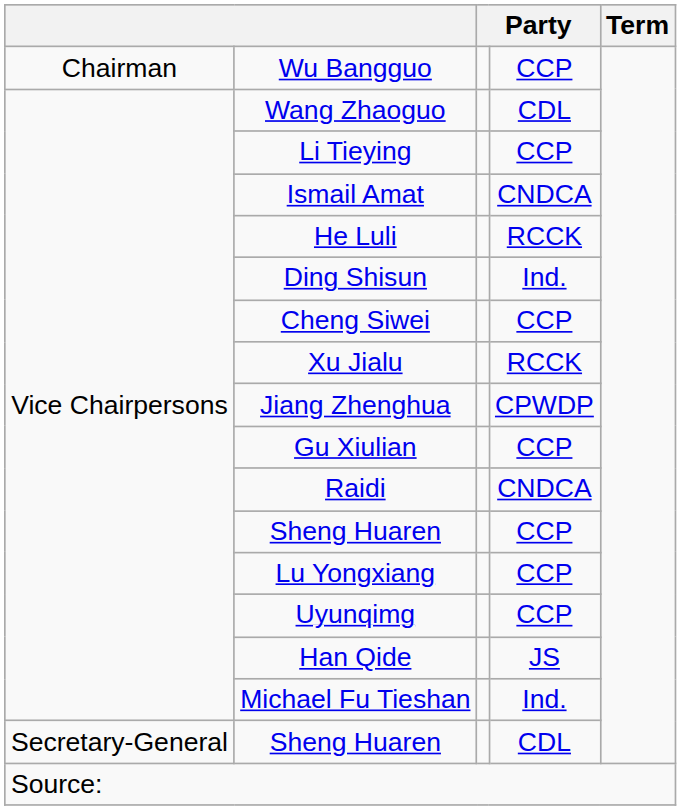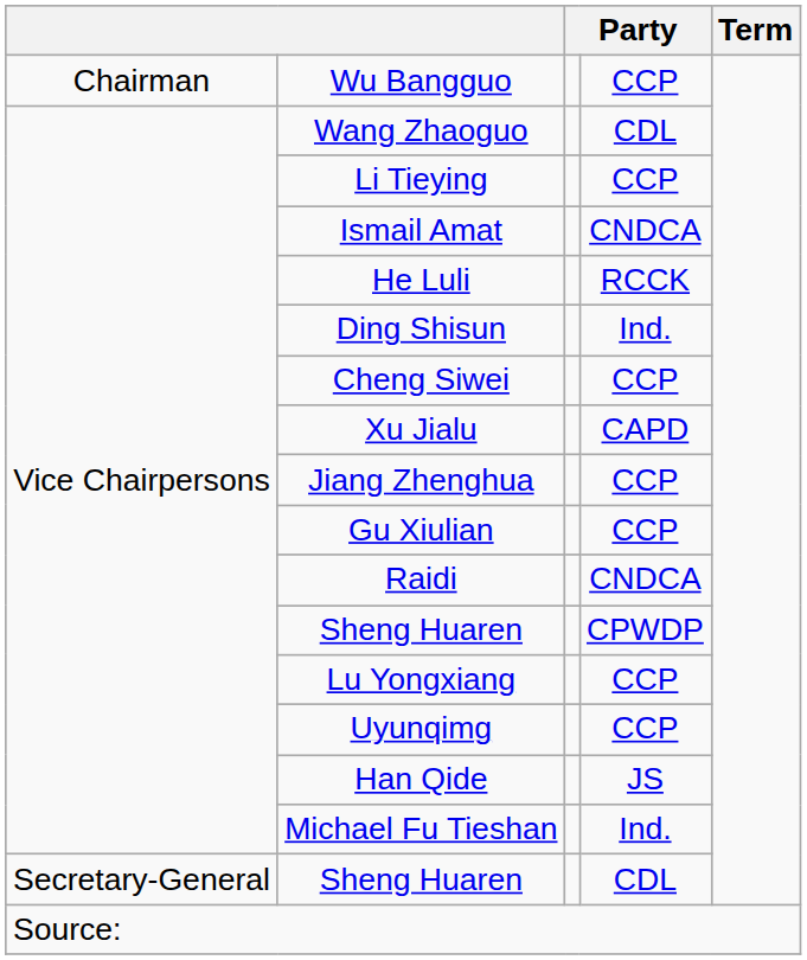Xu Jialu | column 4: RCCK -> CAPD
Jiang Zhenghua | column 4: CPWDP -> CCP
Vice Chairpersons / Sheng Huaren | column 4: CCP -> CPWDP
